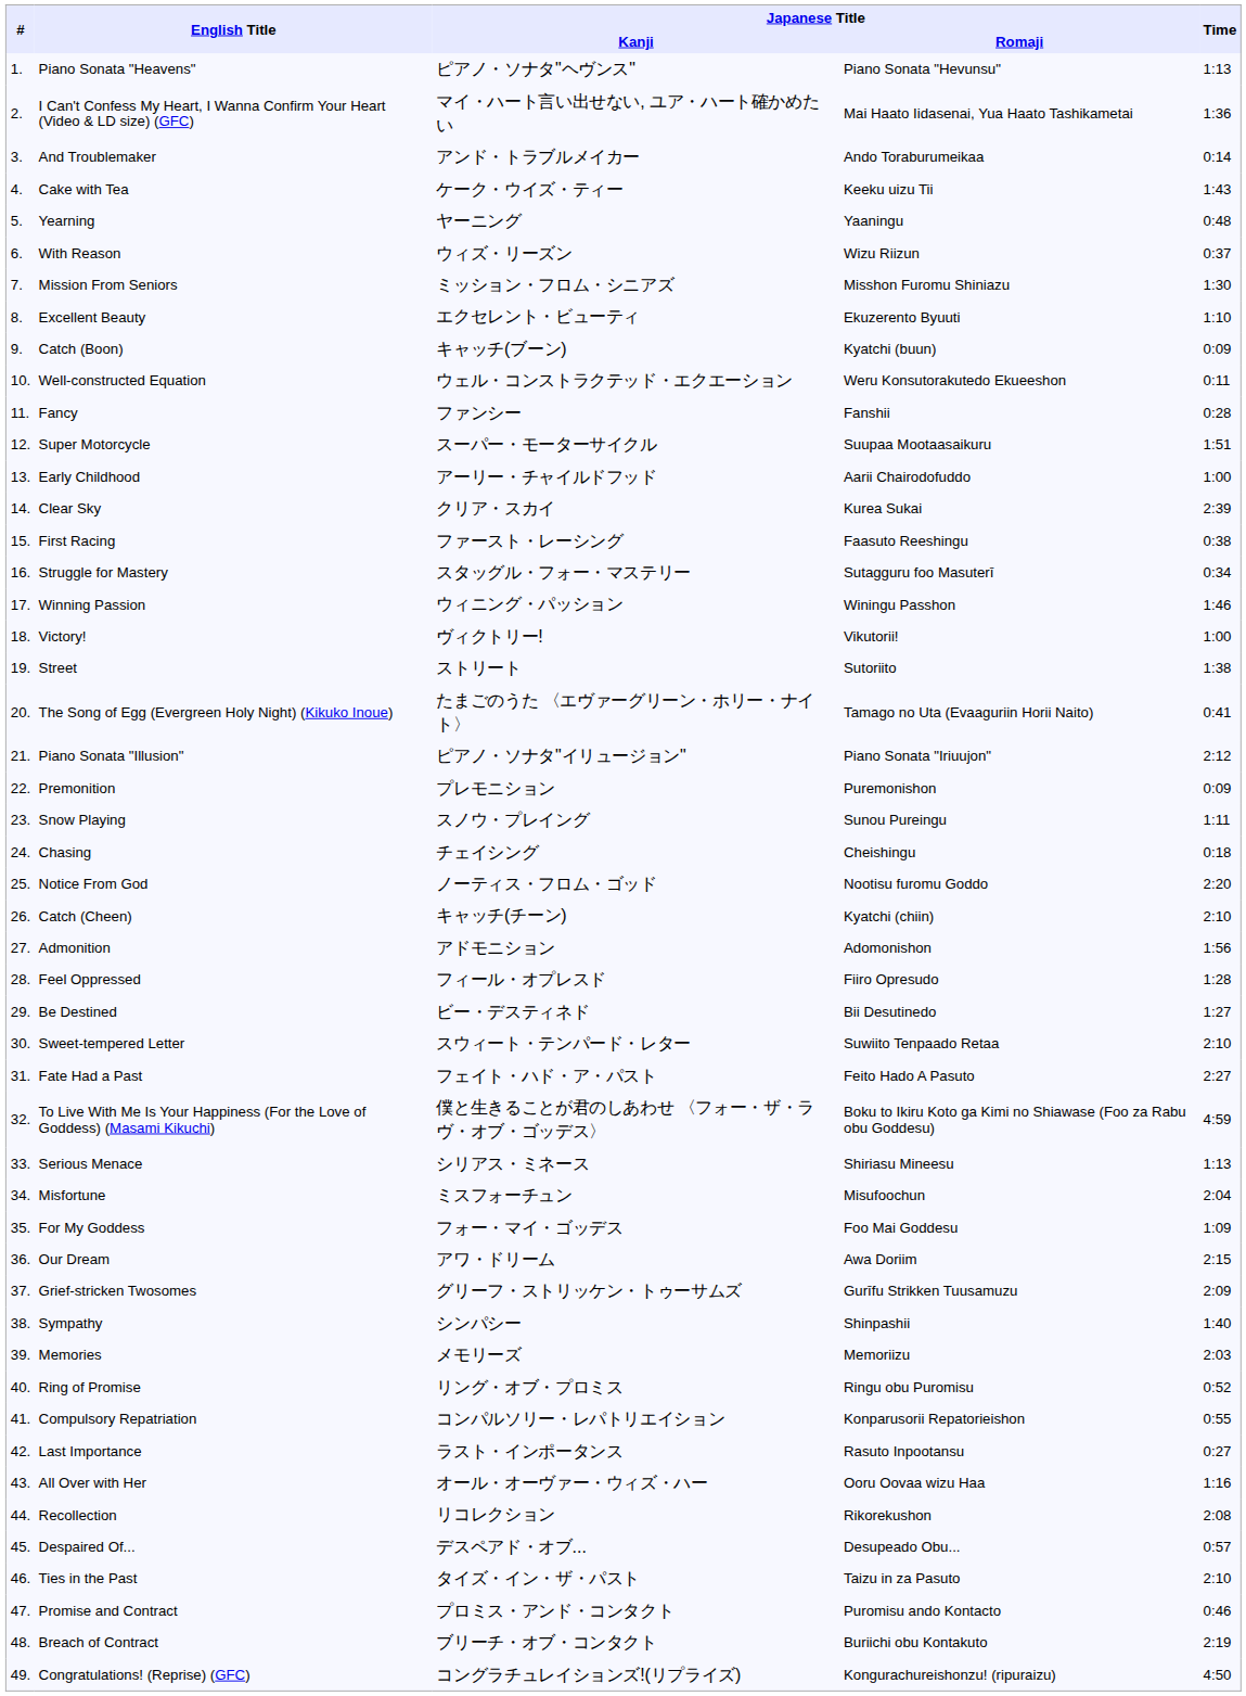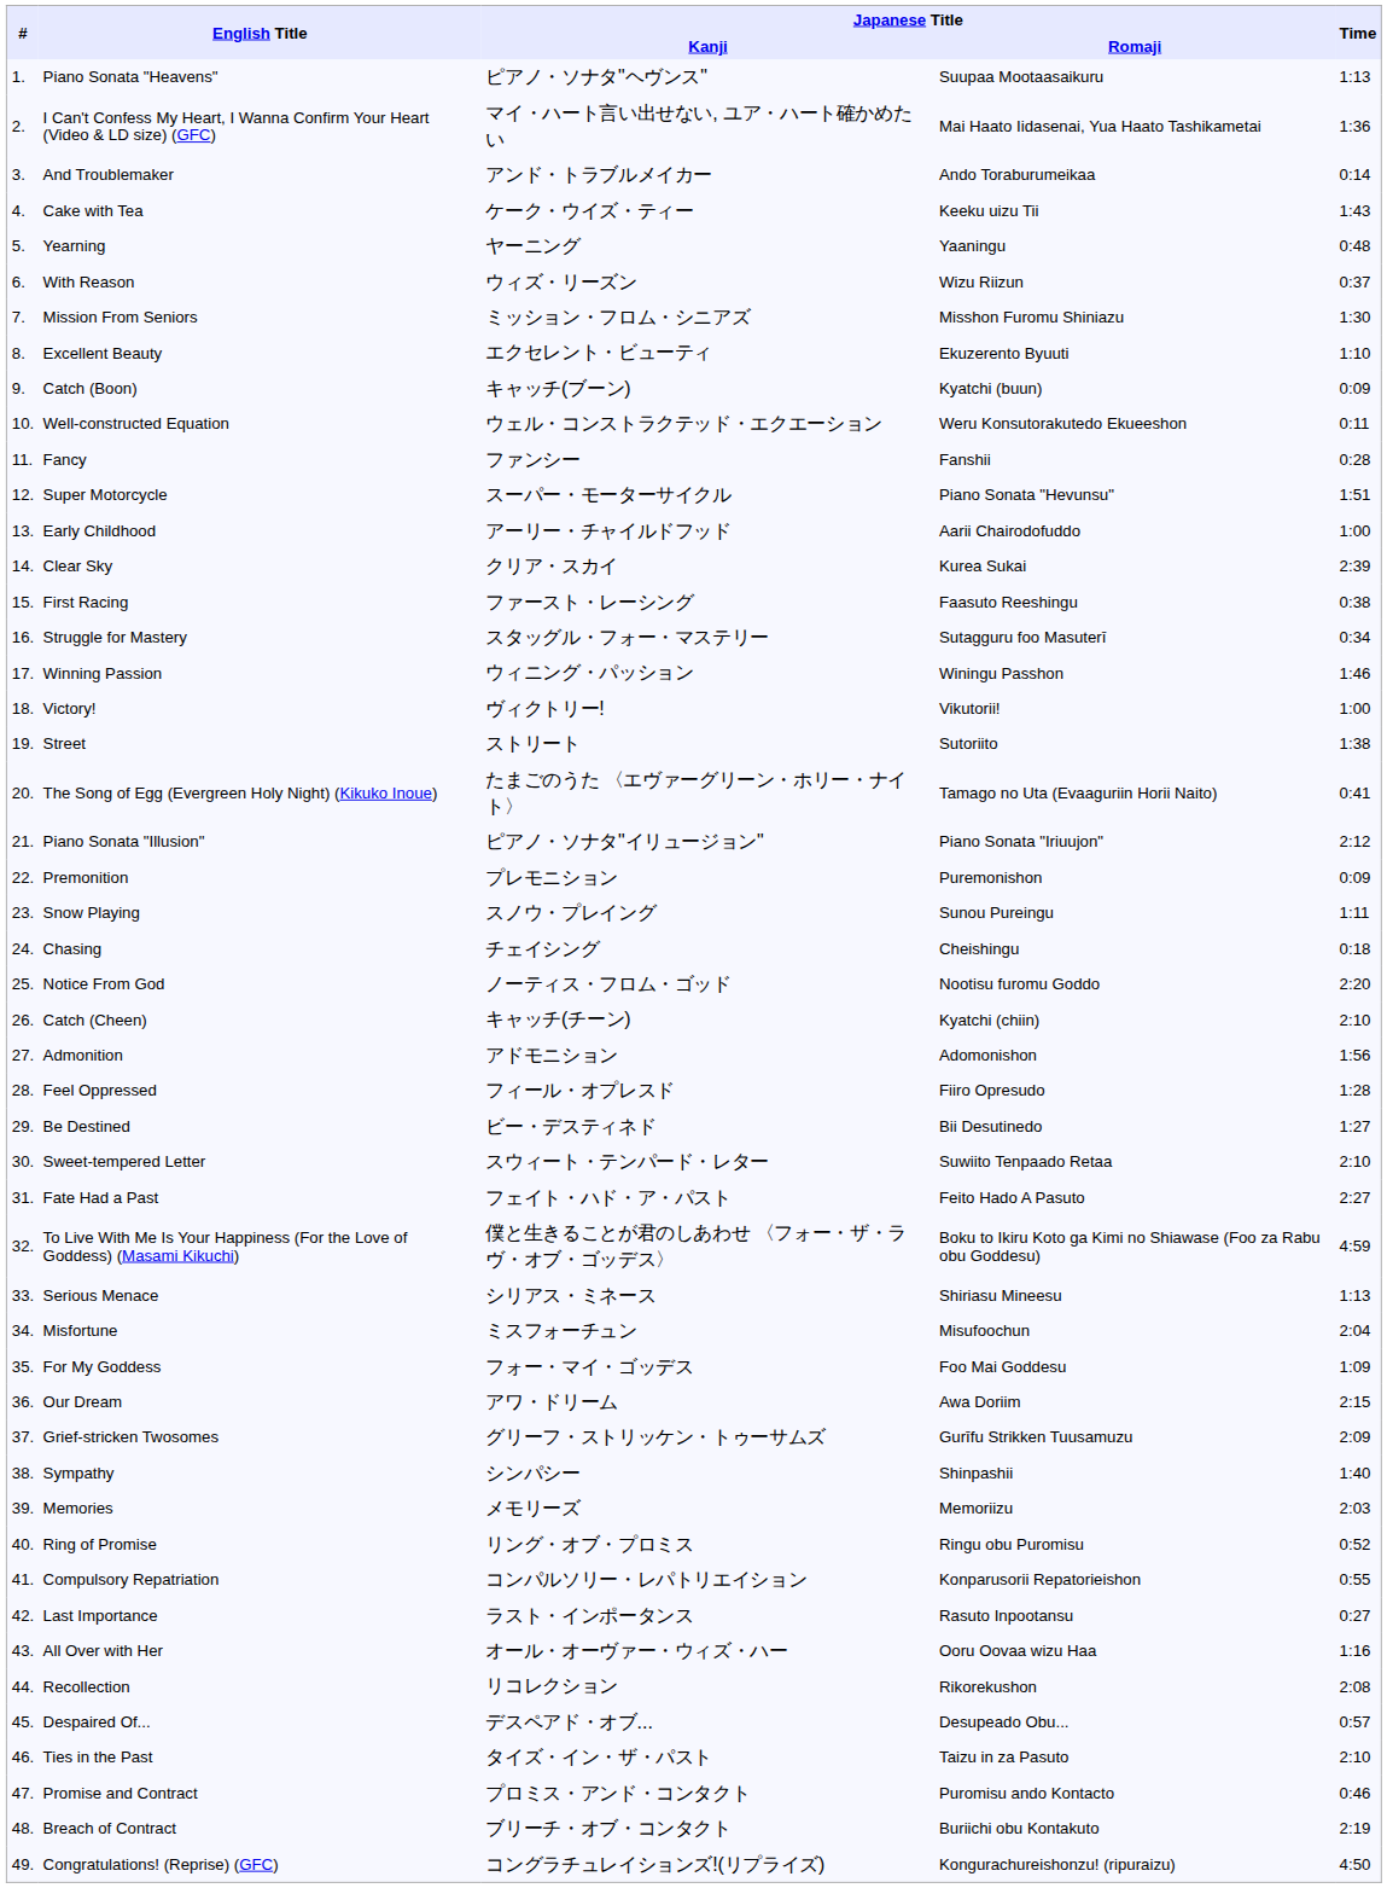Piano Sonata "Heavens" | Japanese Title / Romaji: Piano Sonata "Hevunsu" -> Suupaa Mootaasaikuru
Super Motorcycle | Japanese Title / Romaji: Suupaa Mootaasaikuru -> Piano Sonata "Hevunsu"
